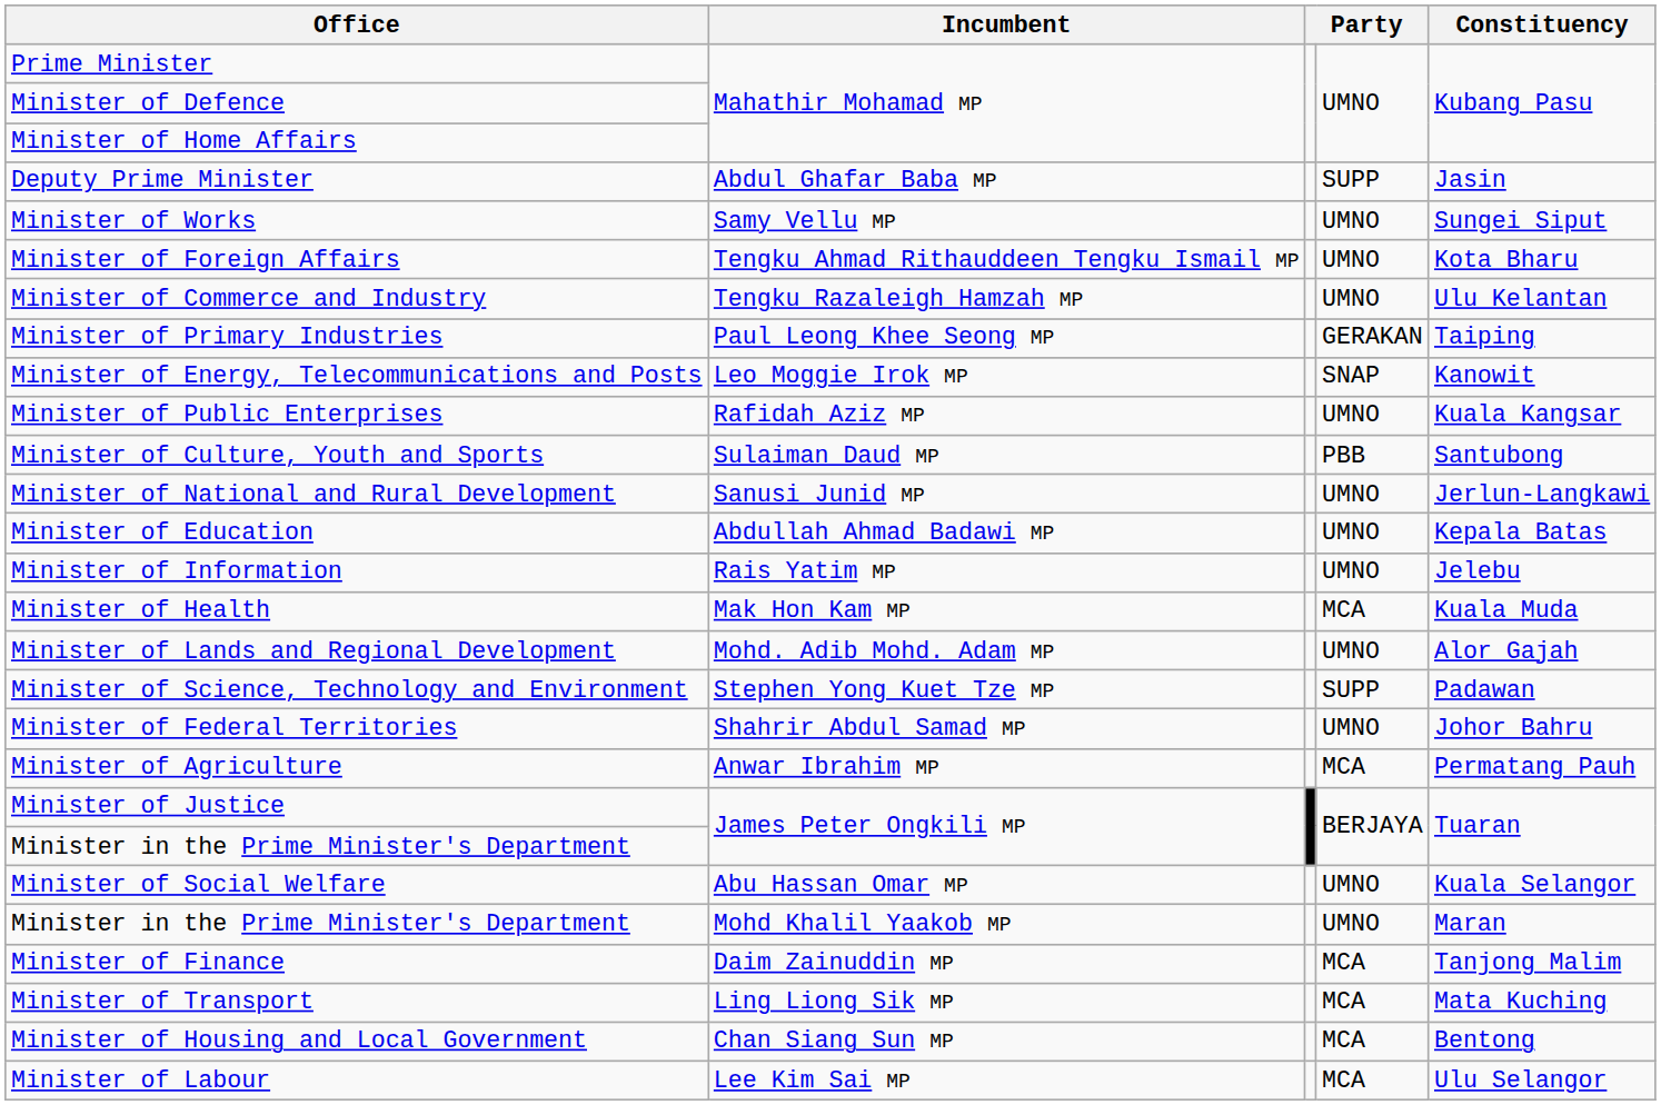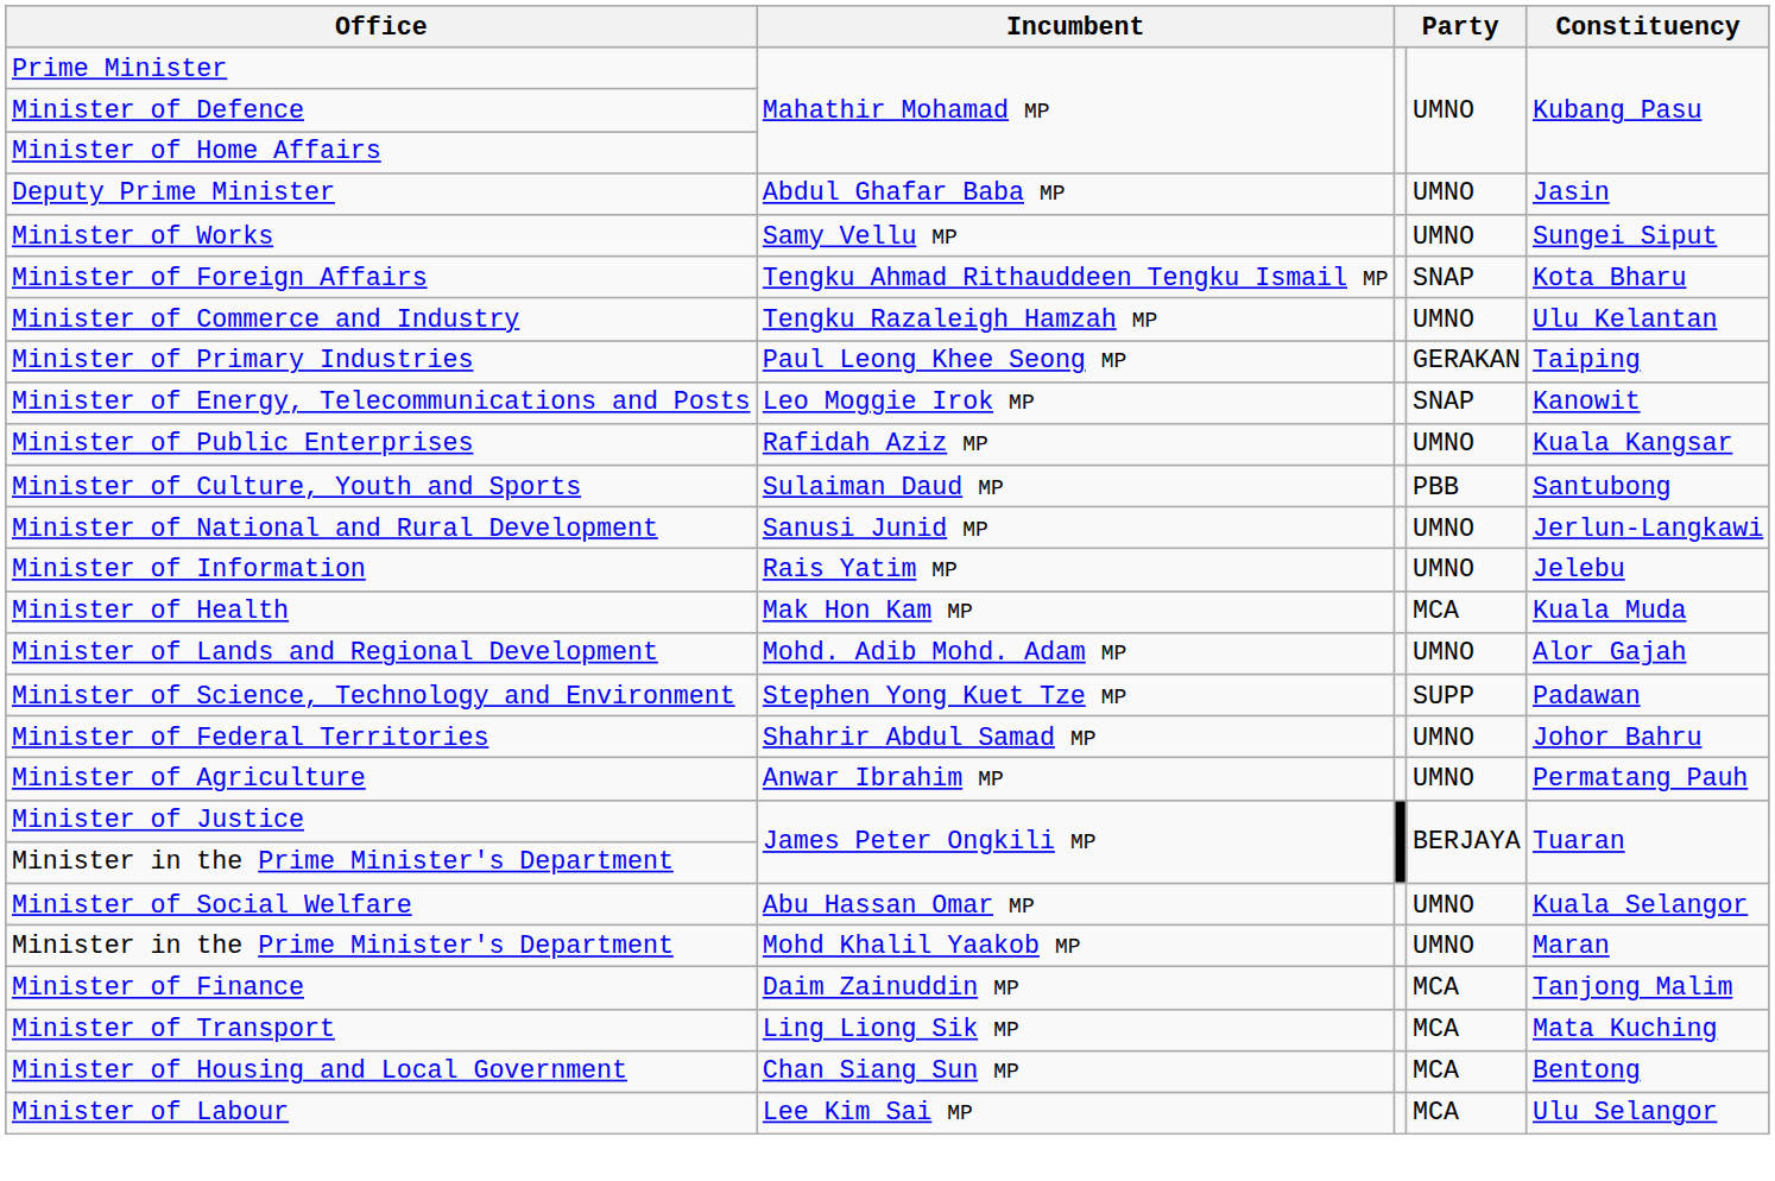Deputy Prime Minister | column 4: SUPP -> UMNO
Minister of Foreign Affairs | column 4: UMNO -> SNAP
- row: Minister of Education | Abdullah Ahmad Badawi MP | UMNO | Kepala Batas
Minister of Agriculture | column 4: MCA -> UMNO
